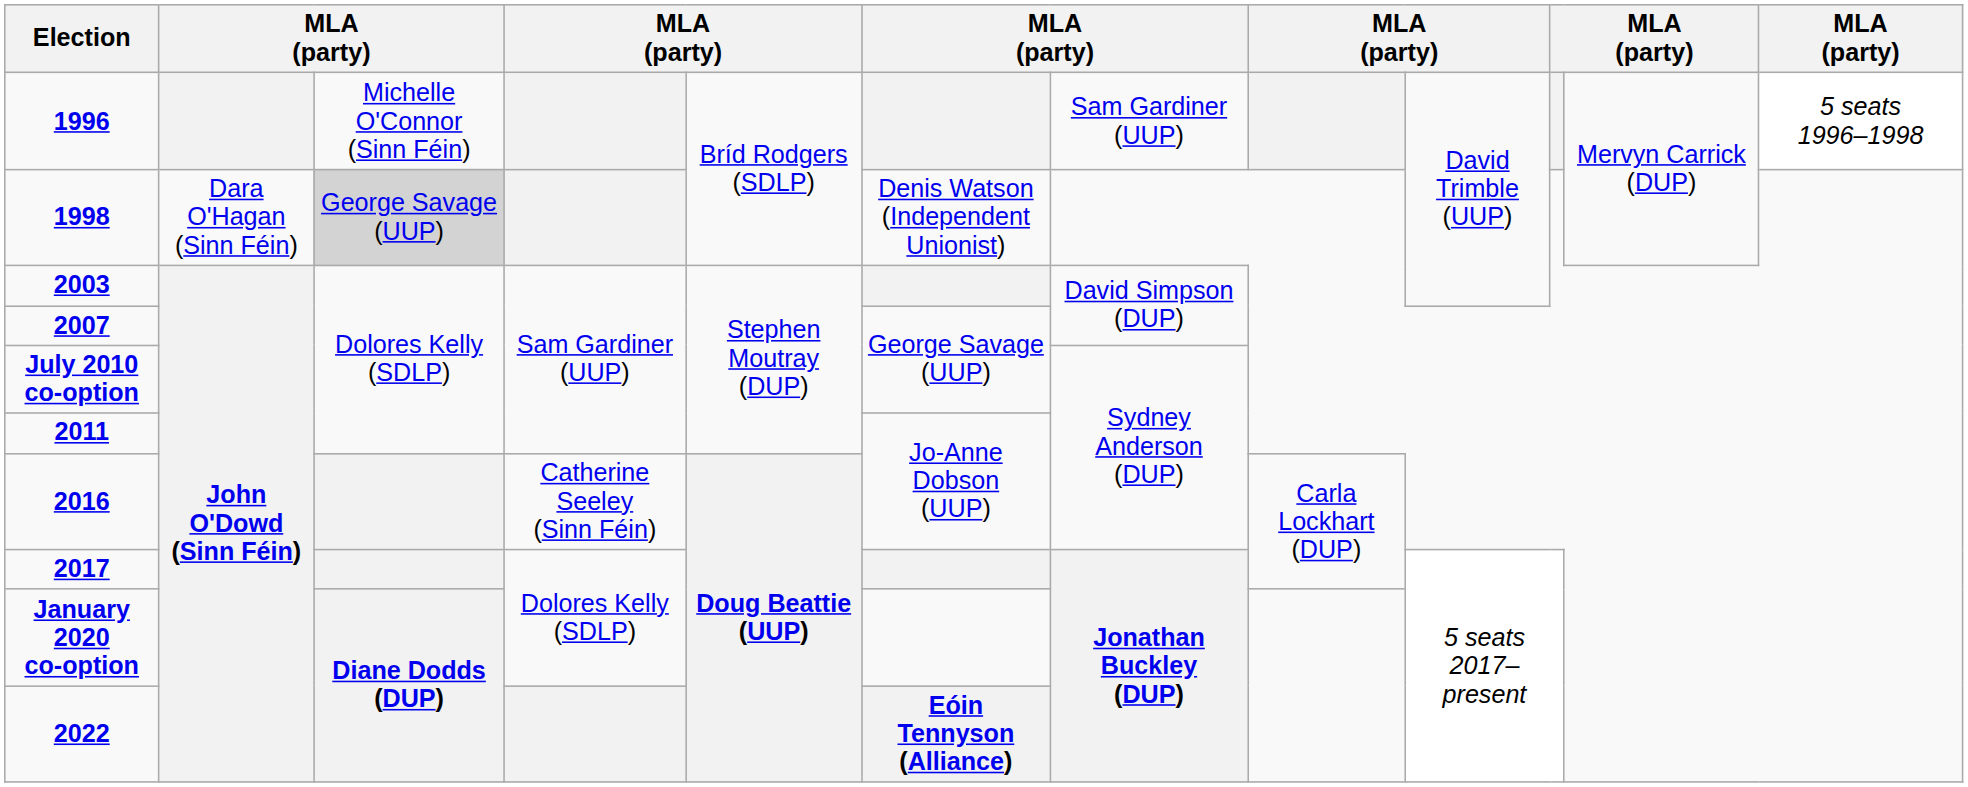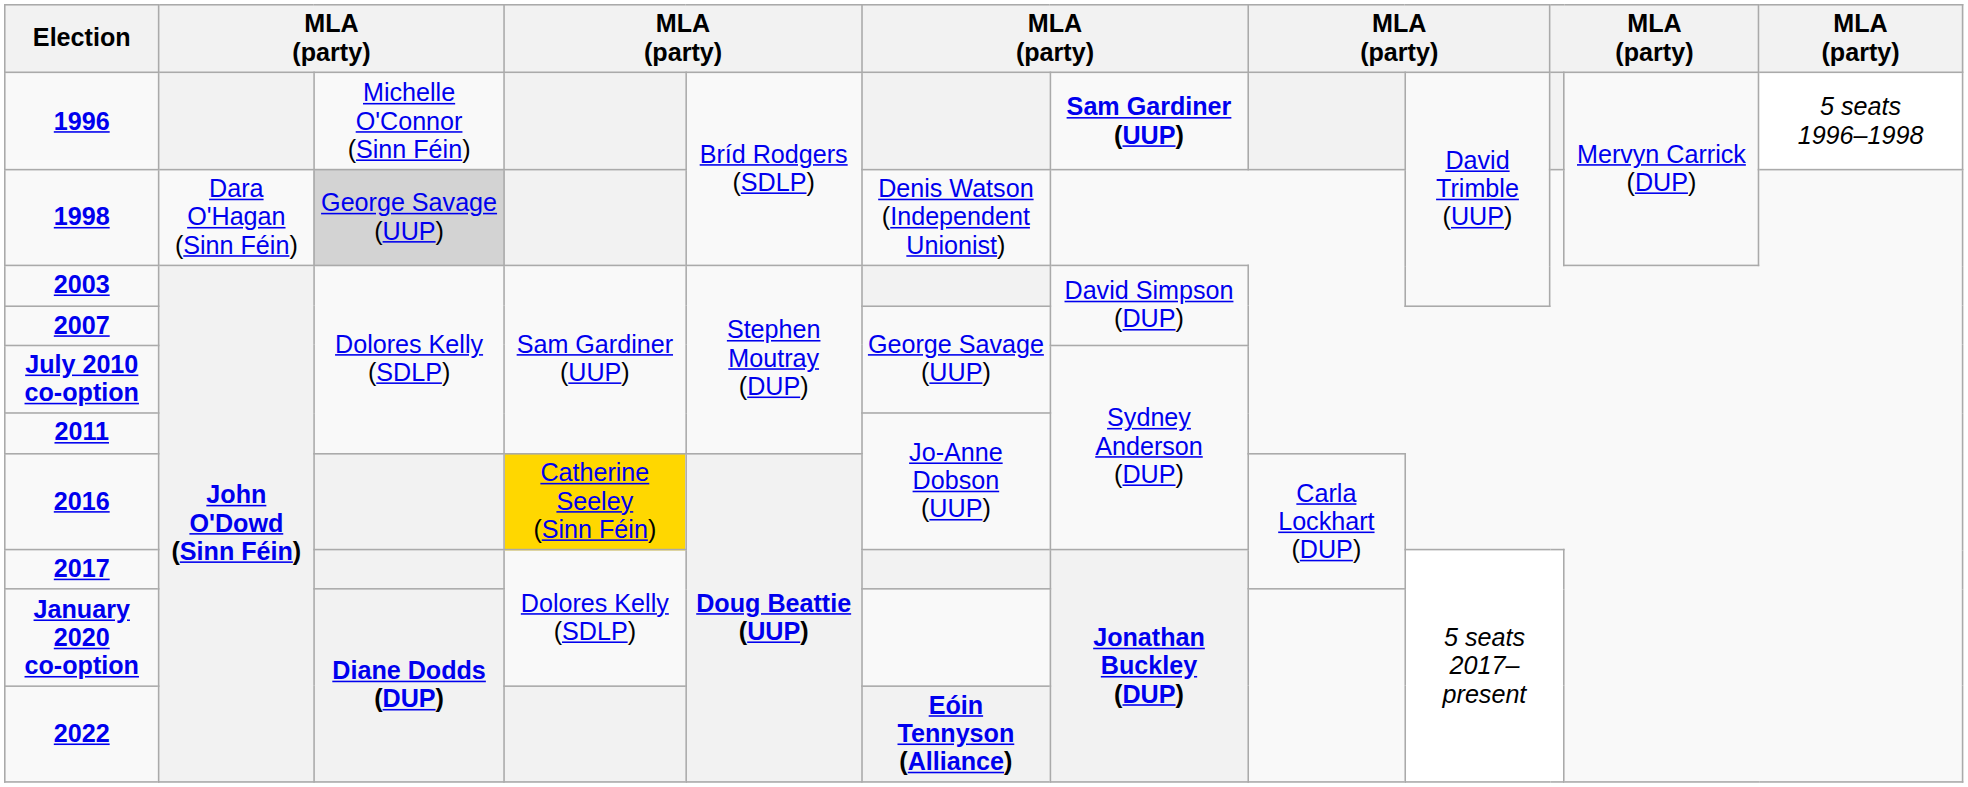1996 | column 7: normal -> bold
2016 | column 4: no background -> gold background
